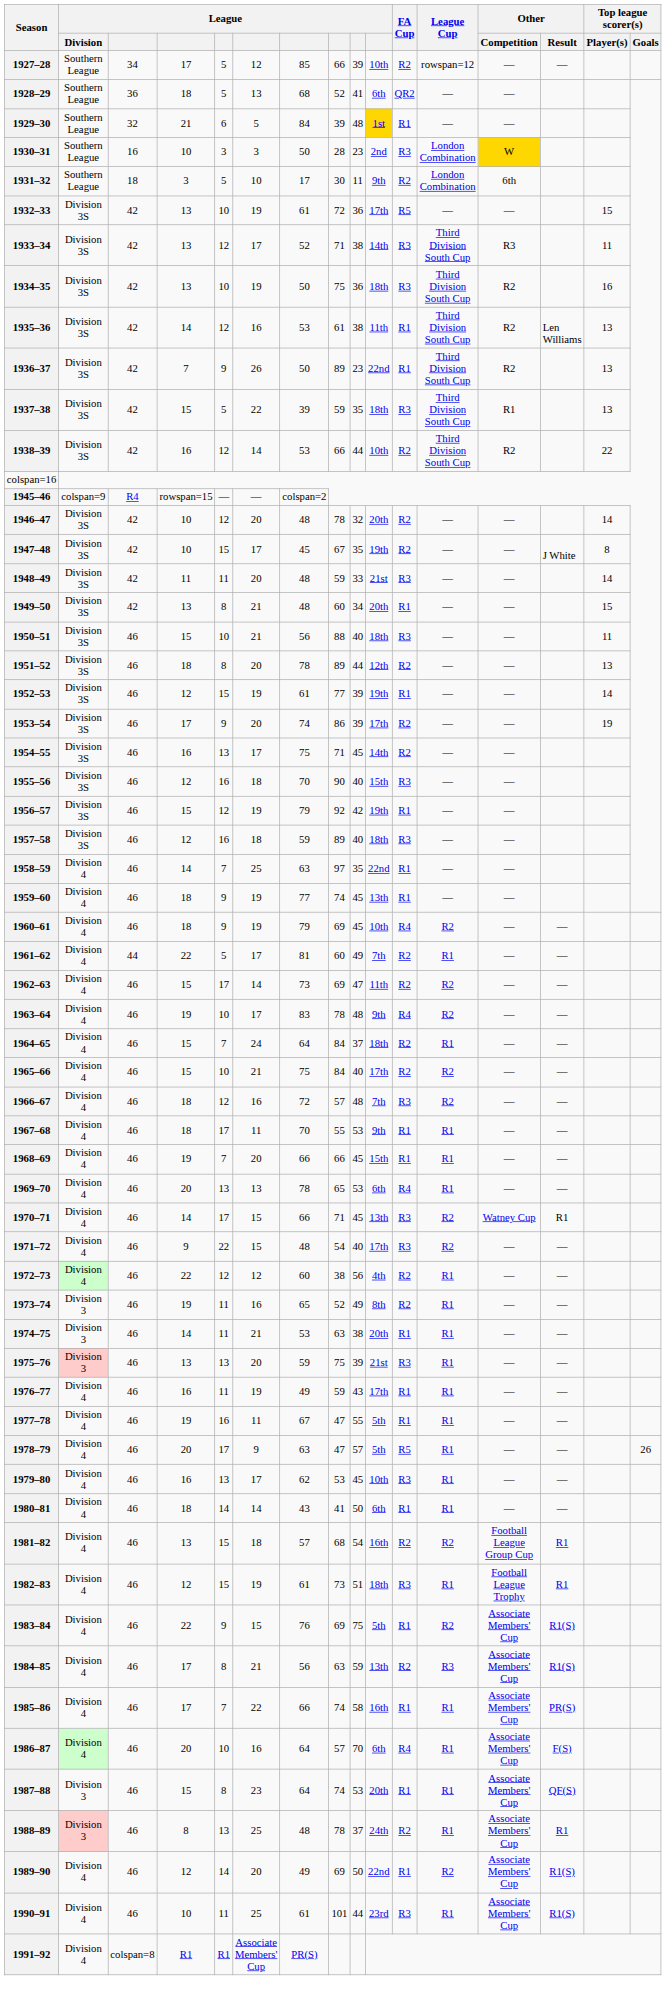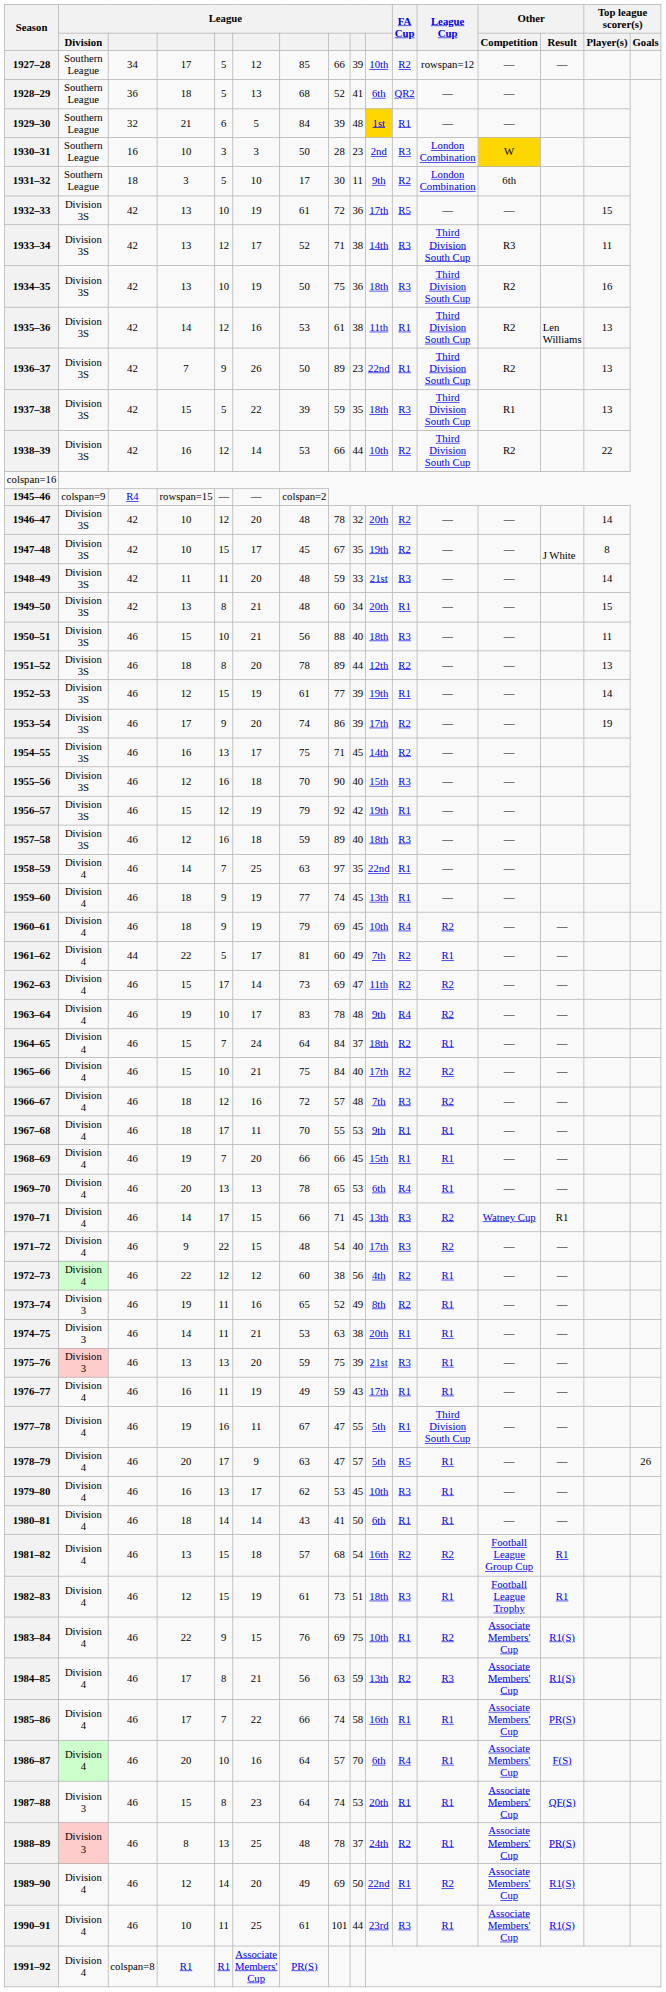1977–78 | League Cup: R1 -> Third Division South Cup
1983–84 | column 10: 5th -> 10th
1988–89 | Other / Result: R1 -> PR(S)
